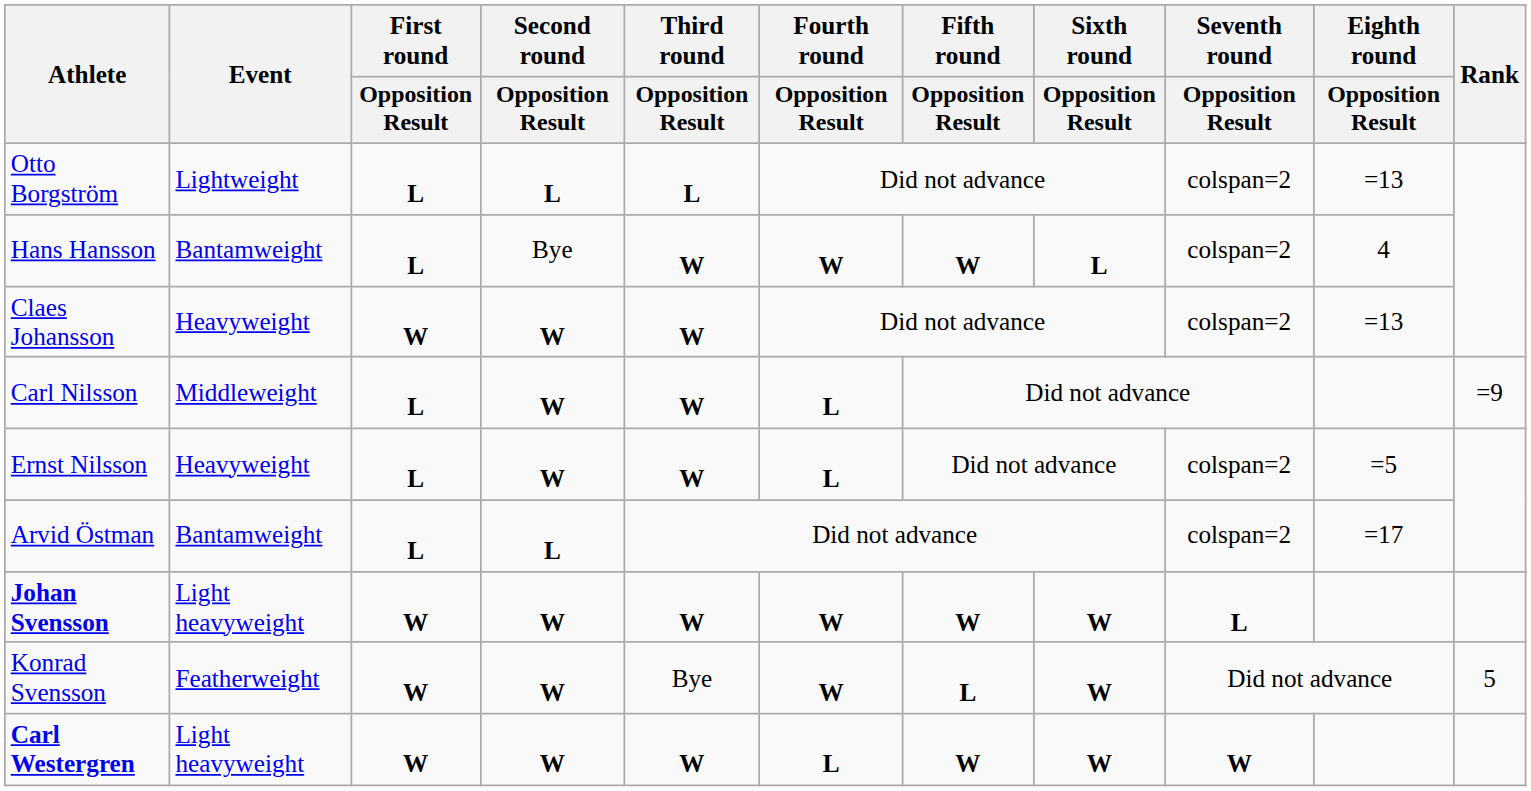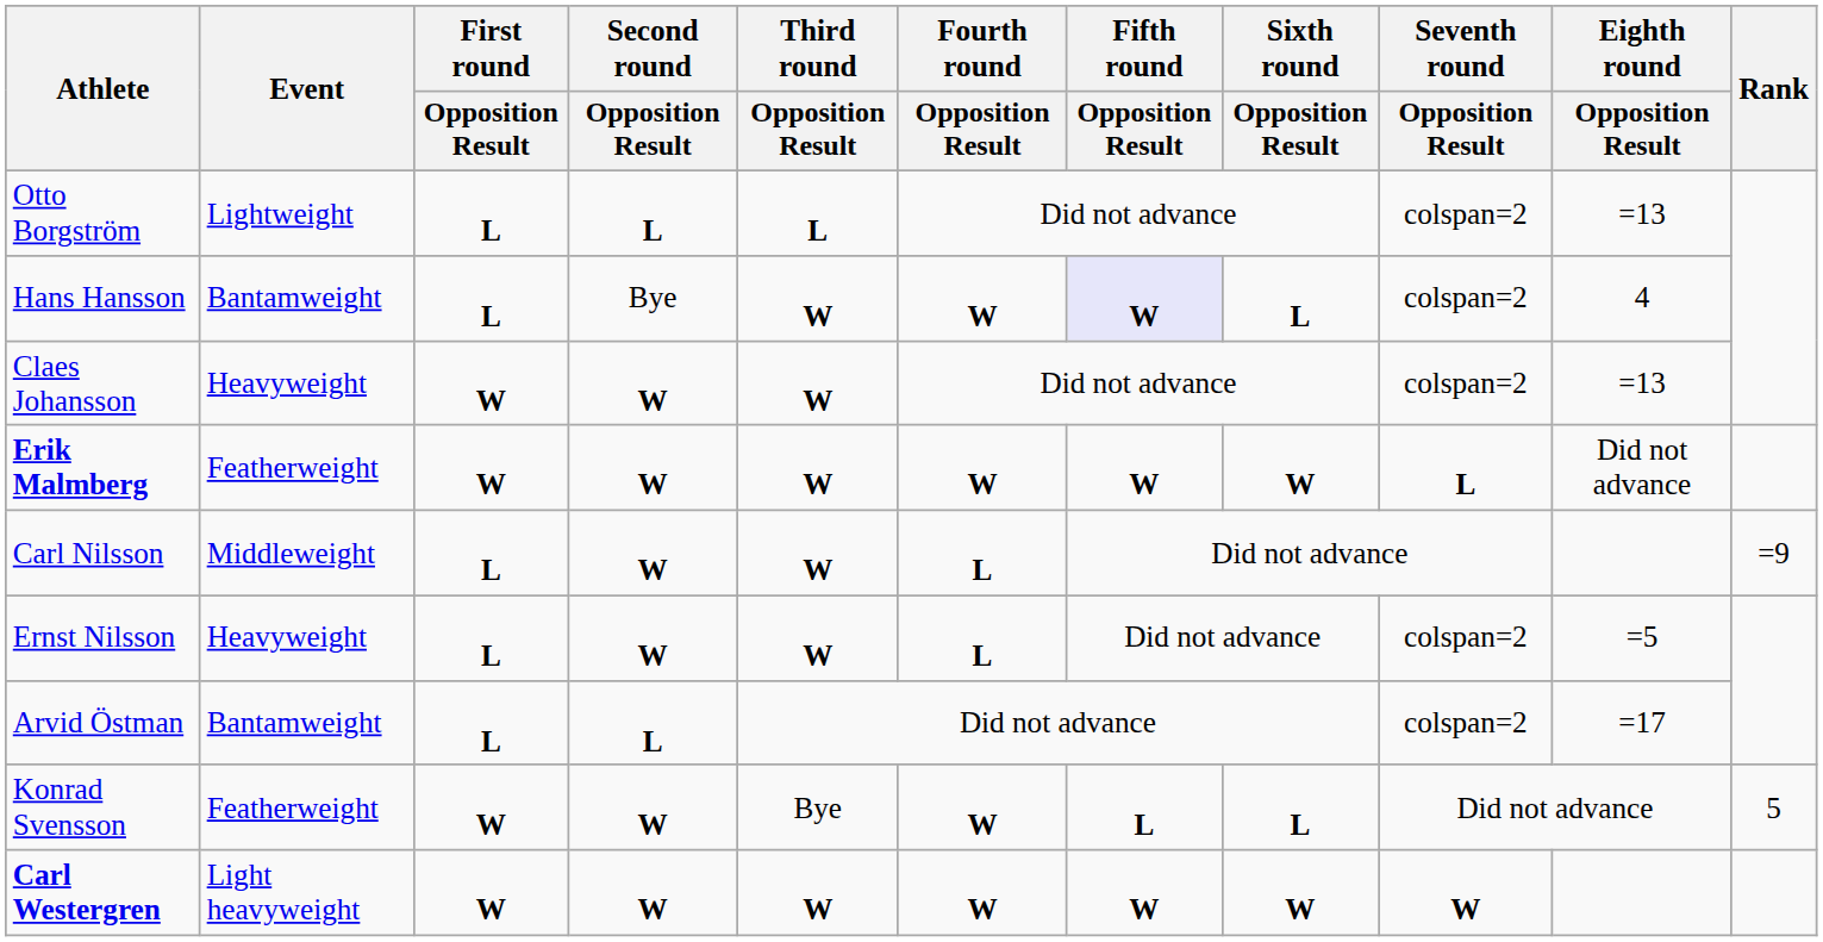Hans Hansson | Fifth round / Opposition Result: no background -> lavender background
+ row: Erik Malmberg | Featherweight | W | W | W | W | W | W | L | Did not advance
- row: Johan Svensson | Light heavyweight | W | W | W | W | W | W | L
Konrad Svensson | Sixth round / Opposition Result: W -> L
Carl Westergren | Fourth round / Opposition Result: L -> W
